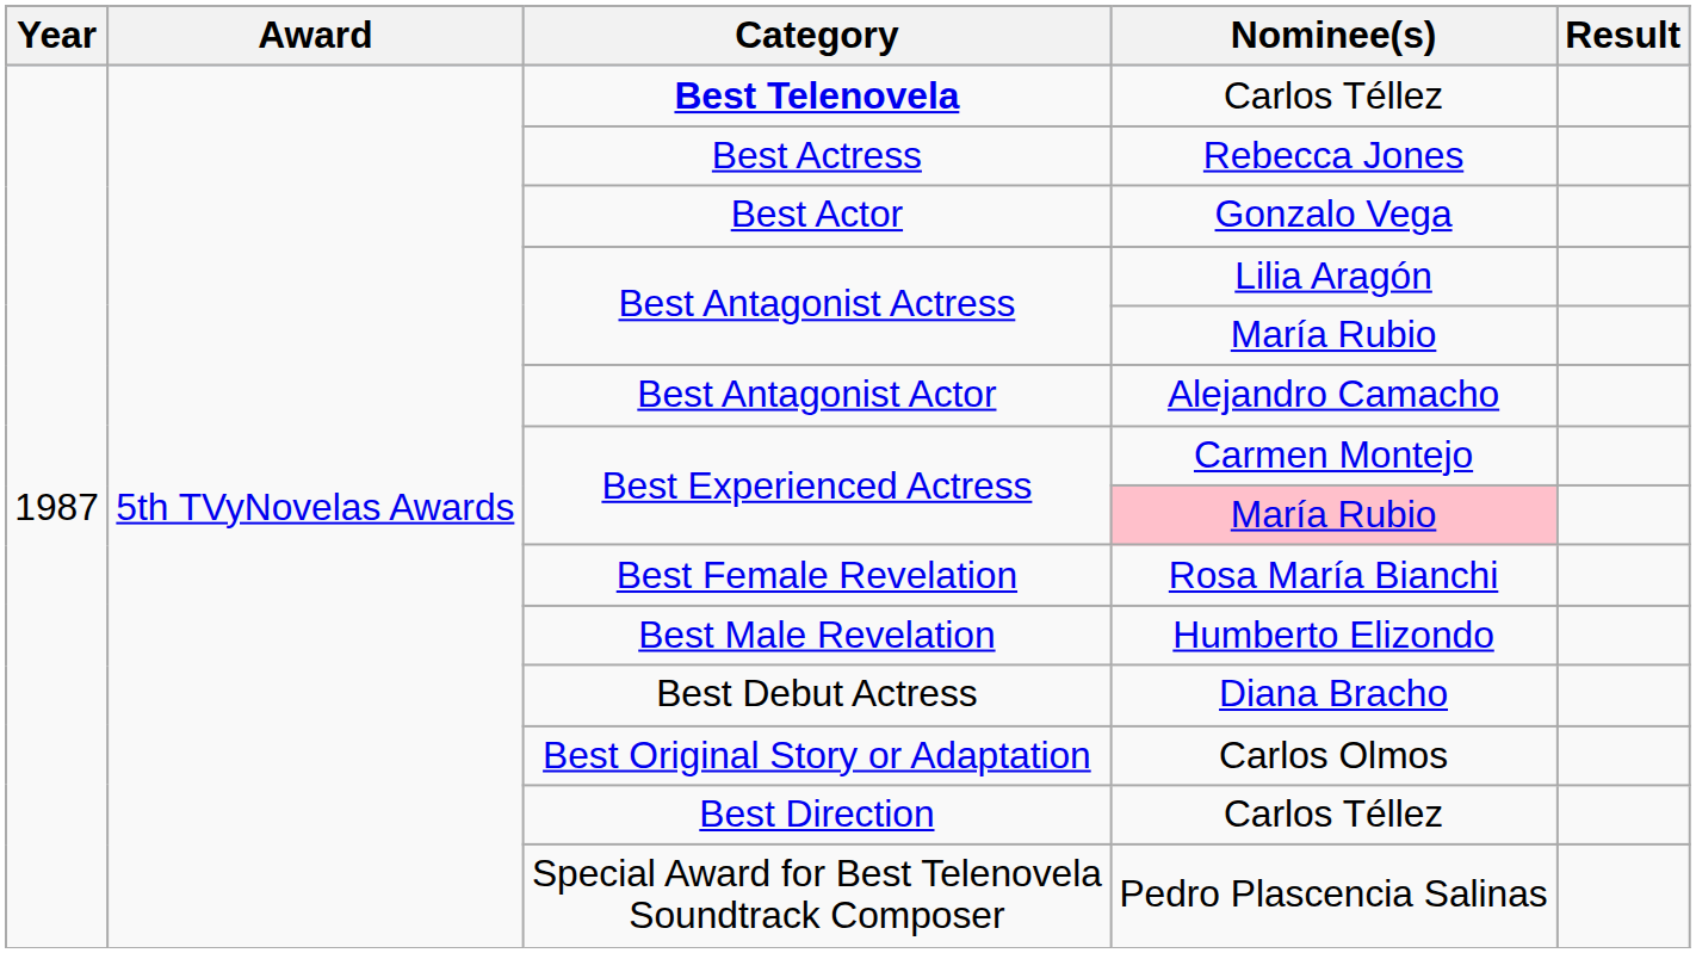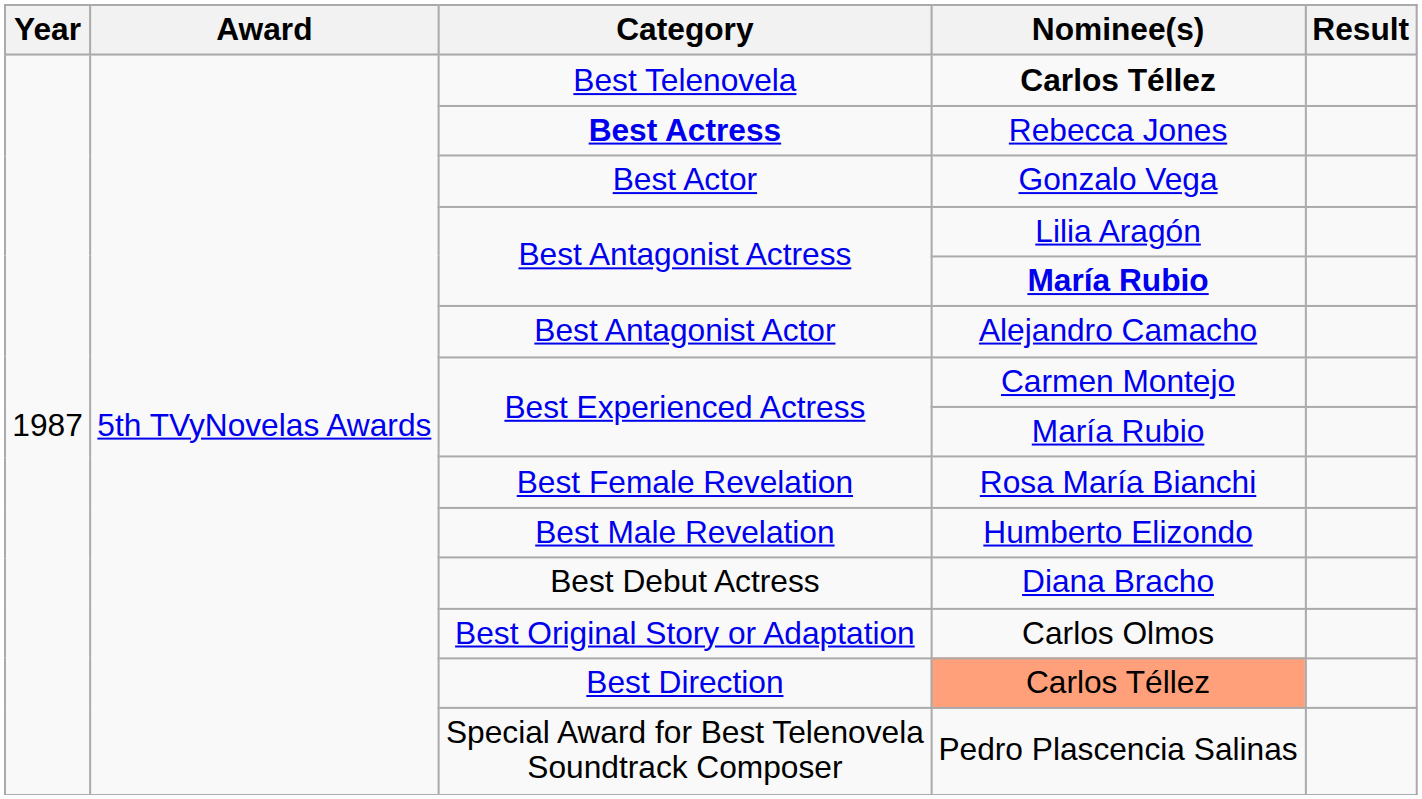Best Telenovela | Category: bold -> normal
Best Telenovela | Nominee(s): normal -> bold
Best Actress | Category: normal -> bold
Best Antagonist Actress / María Rubio | Nominee(s): normal -> bold
Best Experienced Actress / María Rubio | Nominee(s): pink background -> no background
Best Direction | Nominee(s): no background -> lightsalmon background
